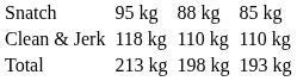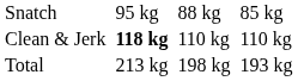Clean & Jerk | column 2: normal -> bold
